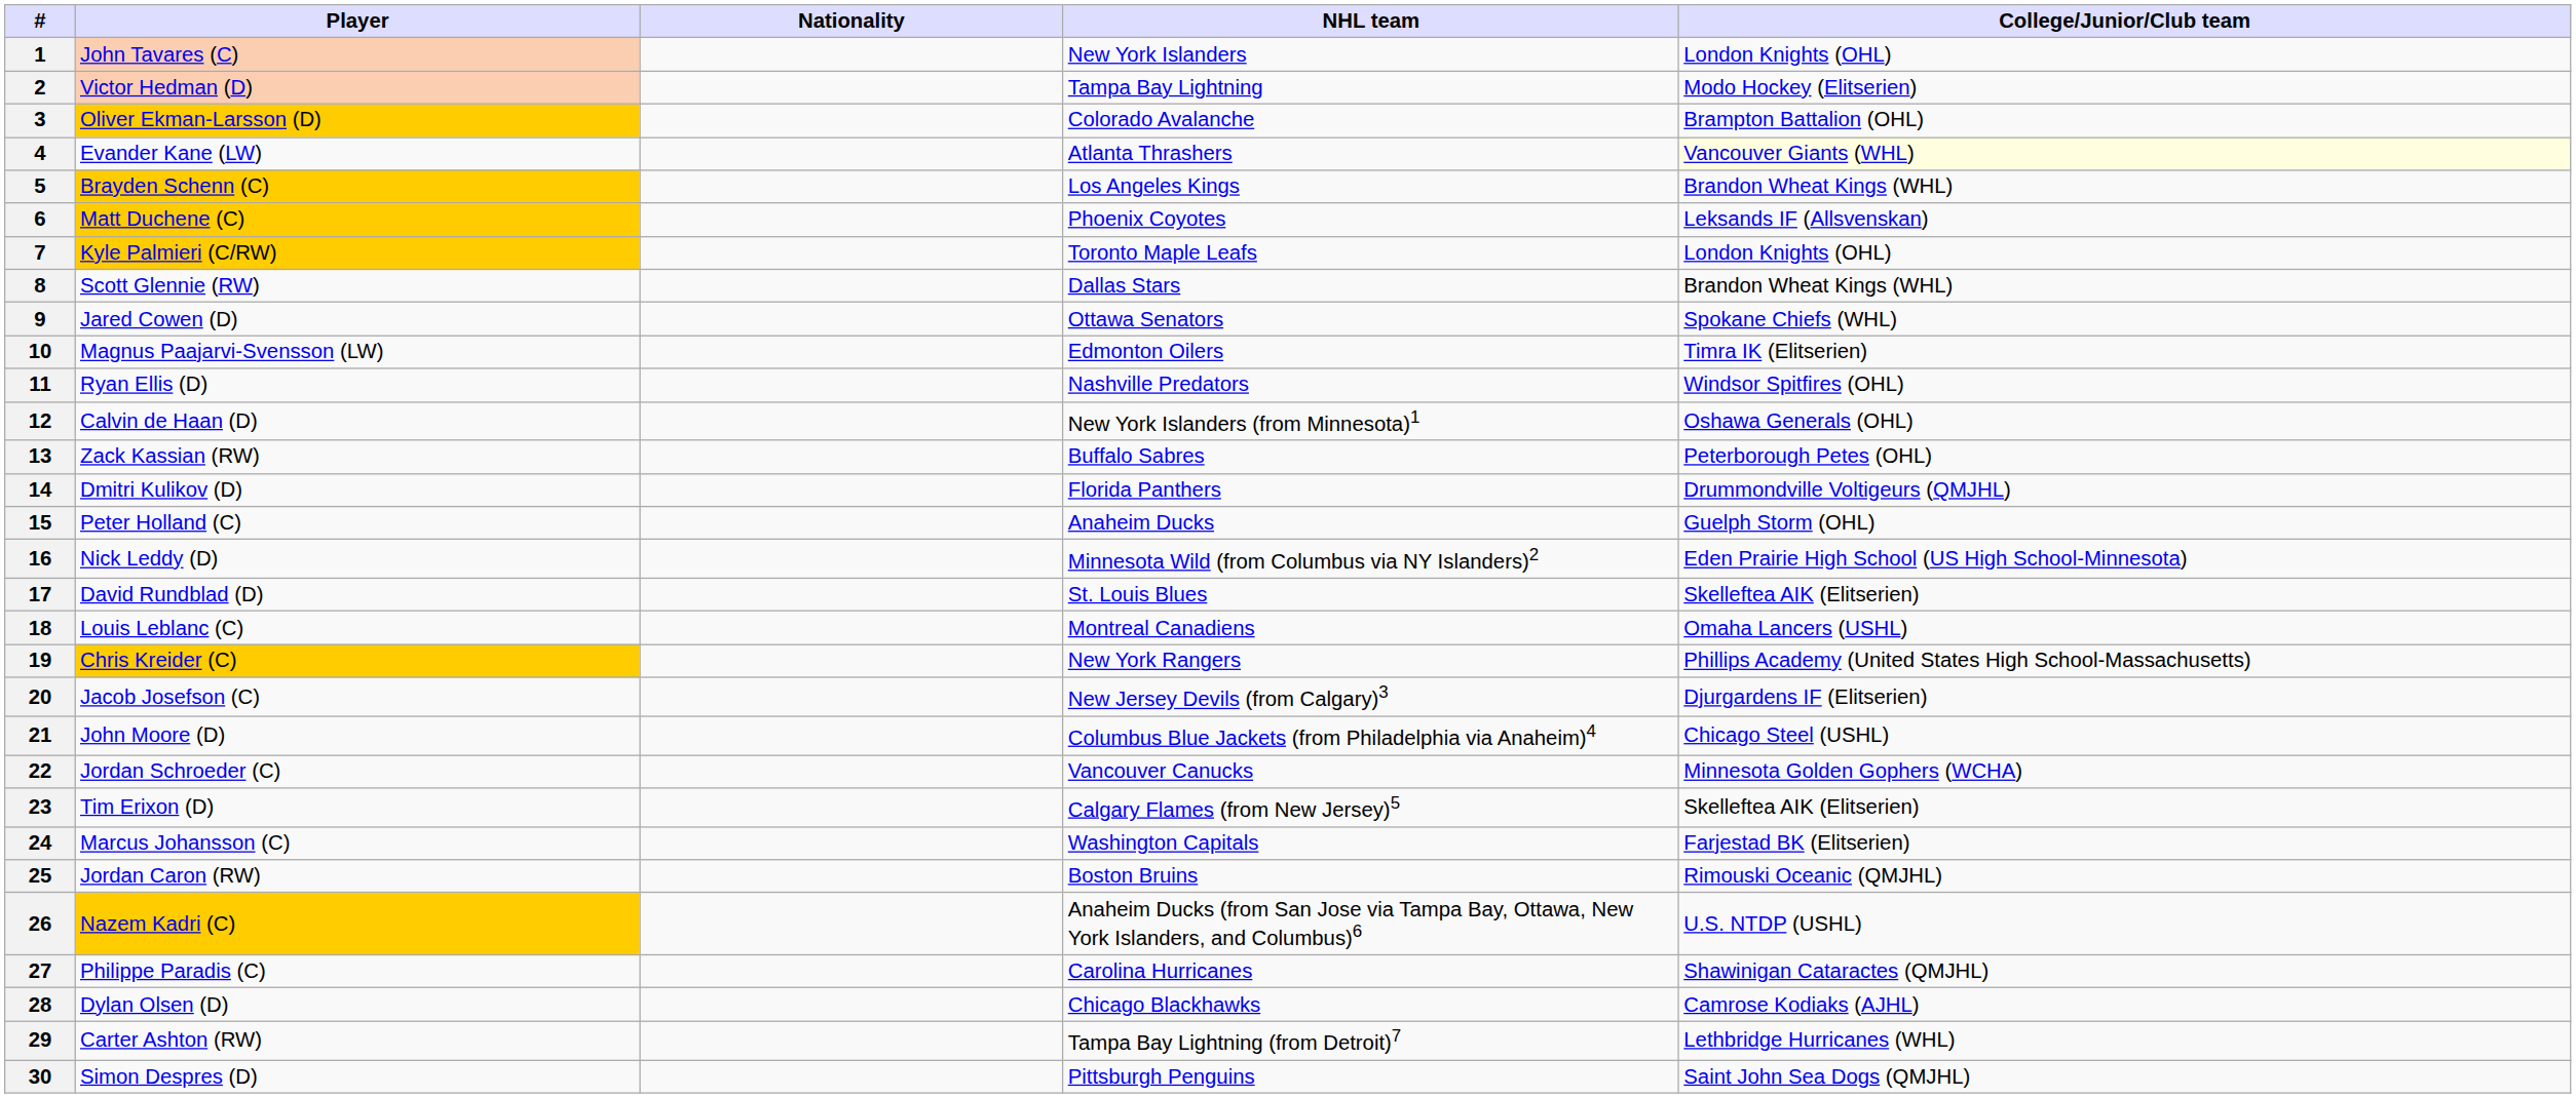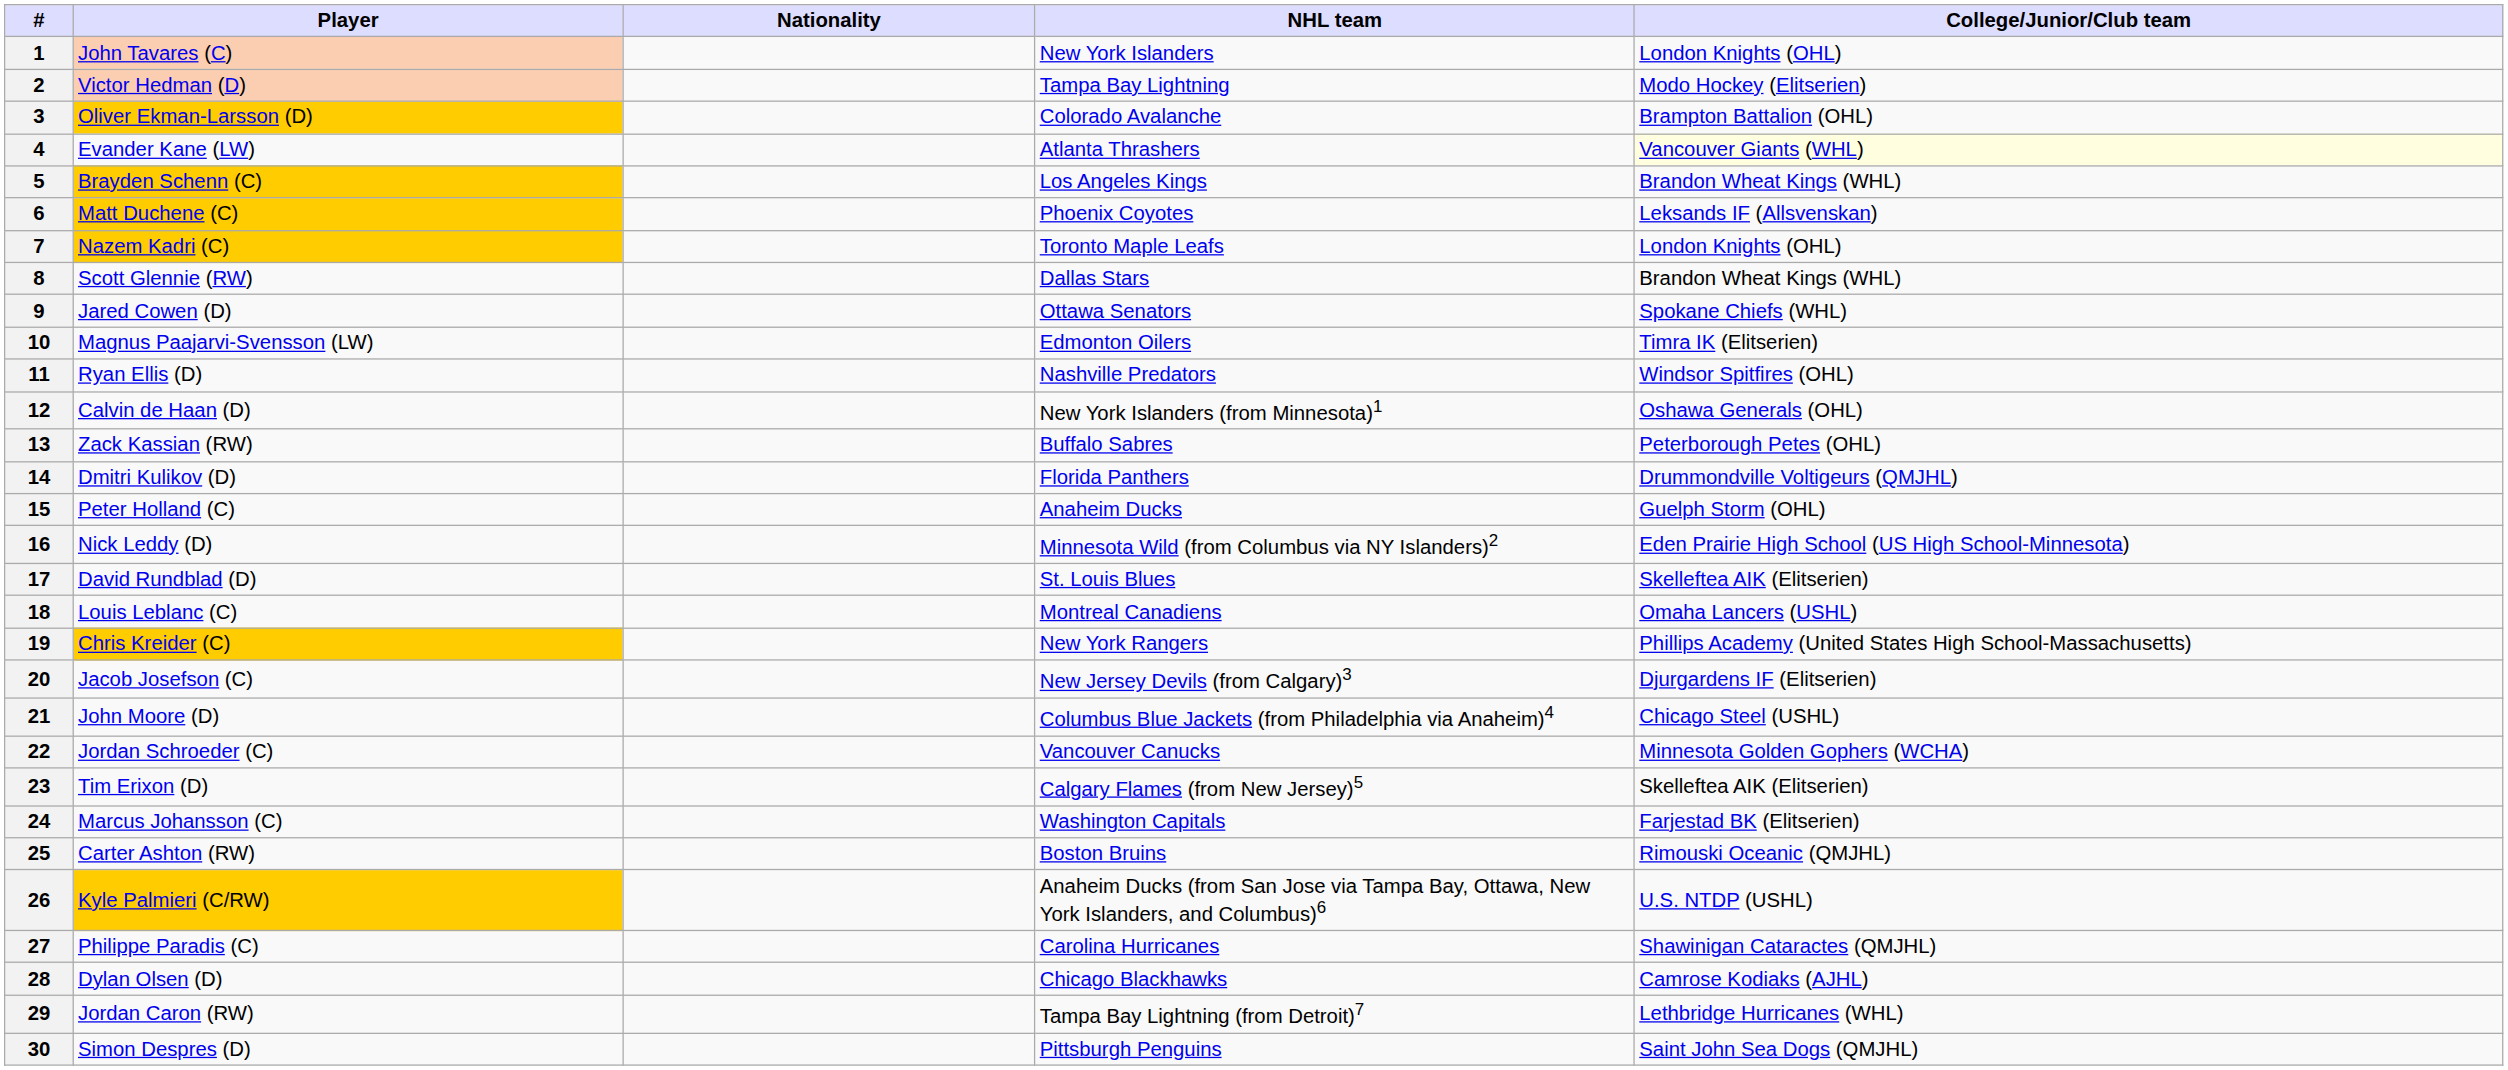7 | Player: Kyle Palmieri (C/RW) -> Nazem Kadri (C)
25 | Player: Jordan Caron (RW) -> Carter Ashton (RW)
26 | Player: Nazem Kadri (C) -> Kyle Palmieri (C/RW)
29 | Player: Carter Ashton (RW) -> Jordan Caron (RW)
